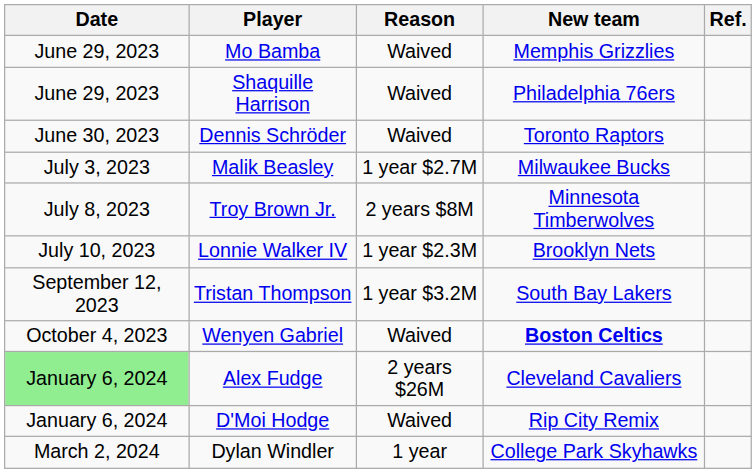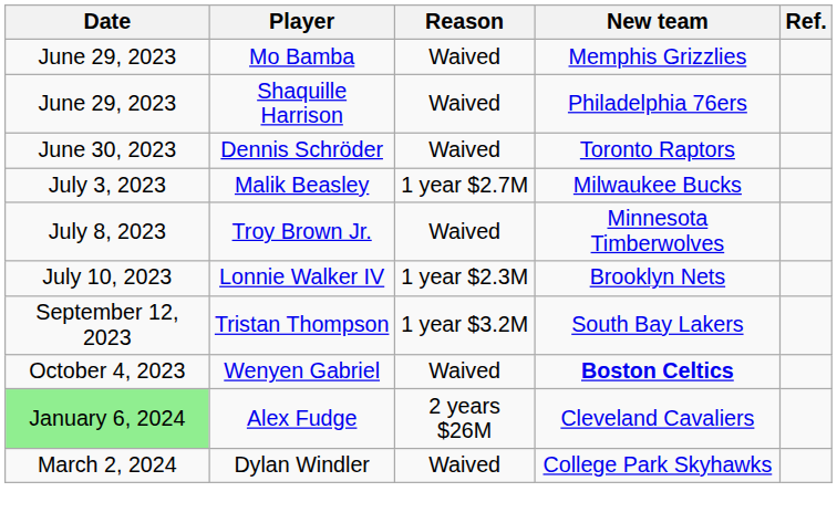Troy Brown Jr. | Reason: 2 years $8M -> Waived
- row: January 6, 2024 | D'Moi Hodge | Waived | Rip City Remix
Dylan Windler | Reason: 1 year -> Waived
